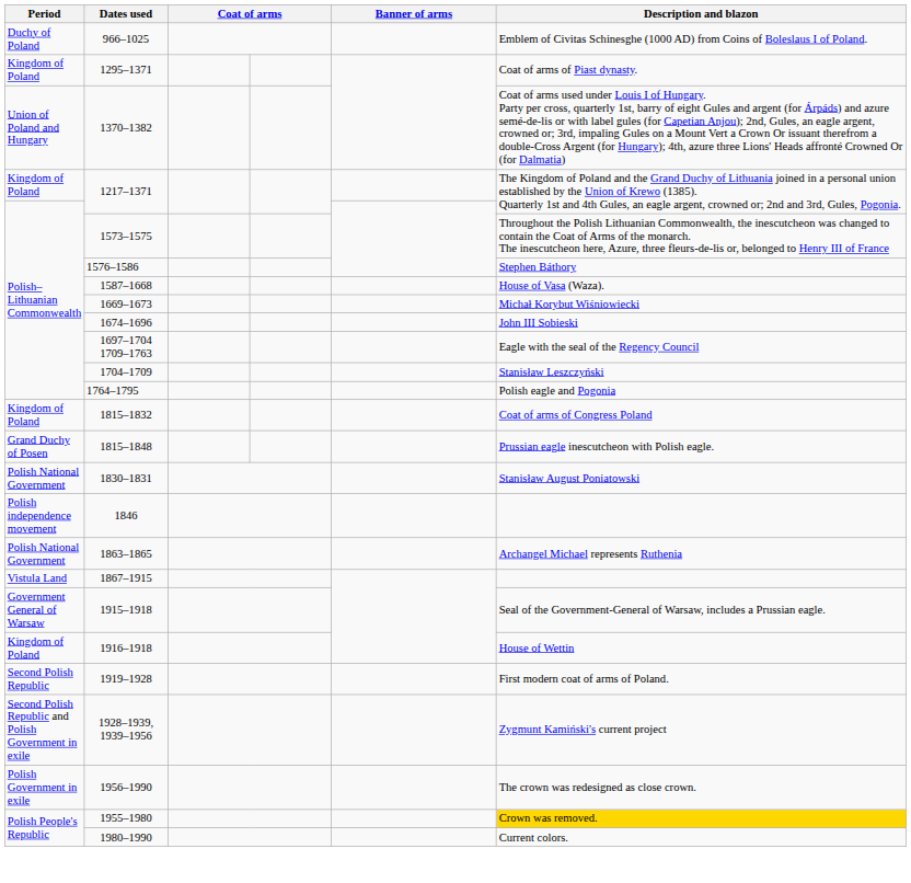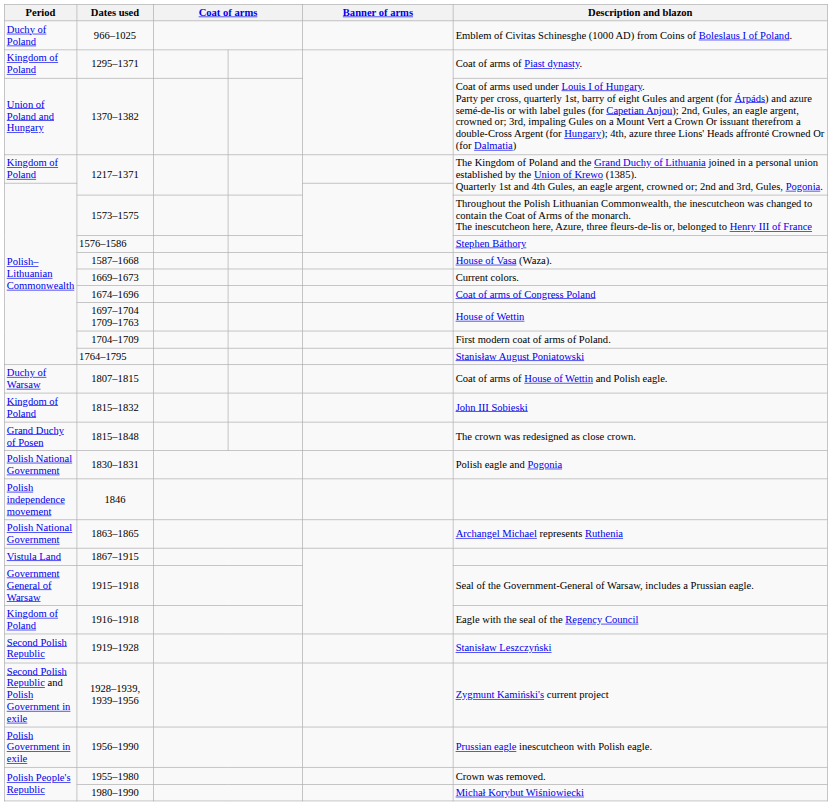1669–1673 | Description and blazon: Michał Korybut Wiśniowiecki -> Current colors.
1674–1696 | Description and blazon: John III Sobieski -> Coat of arms of Congress Poland
1697–1704 1709–1763 | Description and blazon: Eagle with the seal of the Regency Council -> House of Wettin
1704–1709 | Description and blazon: Stanisław Leszczyński -> First modern coat of arms of Poland.
1764–1795 | Description and blazon: Polish eagle and Pogonia -> Stanisław August Poniatowski
+ row: Duchy of Warsaw | 1807–1815 | Coat of arms of House of Wettin and Polish eagle.
1815–1832 | Description and blazon: Coat of arms of Congress Poland -> John III Sobieski
1815–1848 | Description and blazon: Prussian eagle inescutcheon with Polish eagle. -> The crown was redesigned as close crown.
1830–1831 | Description and blazon: Stanisław August Poniatowski -> Polish eagle and Pogonia
1916–1918 | Description and blazon: House of Wettin -> Eagle with the seal of the Regency Council
1919–1928 | Description and blazon: First modern coat of arms of Poland. -> Stanisław Leszczyński
1956–1990 | Description and blazon: The crown was redesigned as close crown. -> Prussian eagle inescutcheon with Polish eagle.
1955–1980 | Description and blazon: gold background -> no background
1980–1990 | Description and blazon: Current colors. -> Michał Korybut Wiśniowiecki
